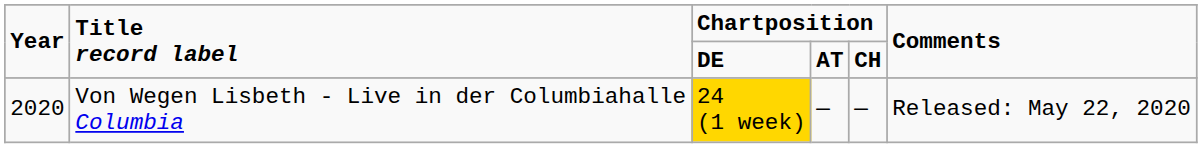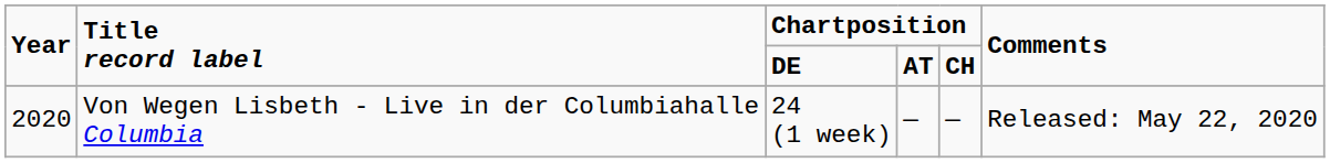2020 | column 3: gold background -> no background
